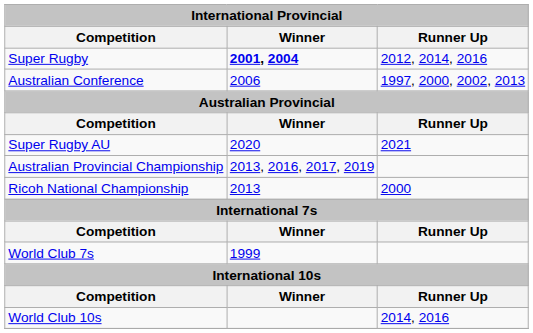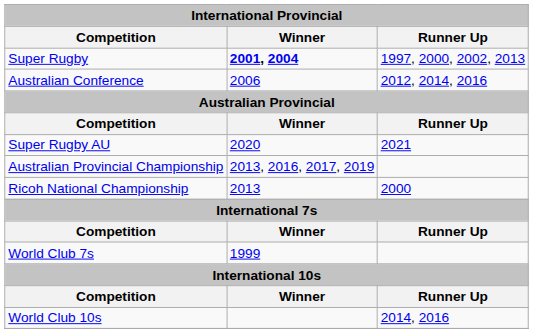Super Rugby | Runner Up: 2012, 2014, 2016 -> 1997, 2000, 2002, 2013
Australian Conference | Runner Up: 1997, 2000, 2002, 2013 -> 2012, 2014, 2016
